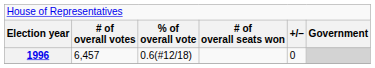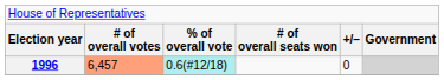1996 | column 2: no background -> lightsalmon background
1996 | column 3: no background -> paleturquoise background
